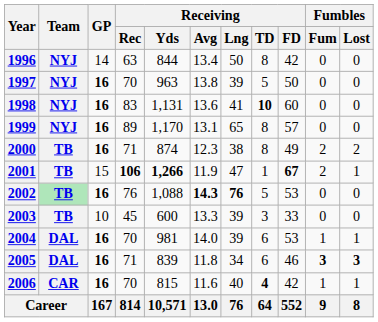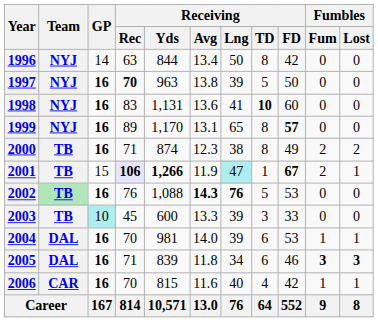1997 | Receiving / Rec: normal -> bold
1999 | Receiving / FD: normal -> bold
2001 | Receiving / Rec: no background -> lavender background
2001 | Receiving / Lng: no background -> paleturquoise background
2003 | GP: no background -> paleturquoise background
2006 | Receiving / TD: bold -> normal
